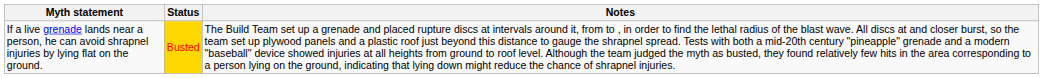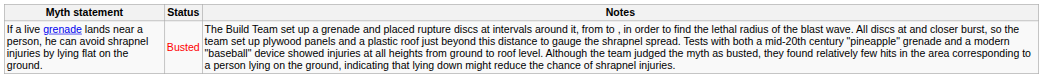row 2 | Status: gold background -> no background
